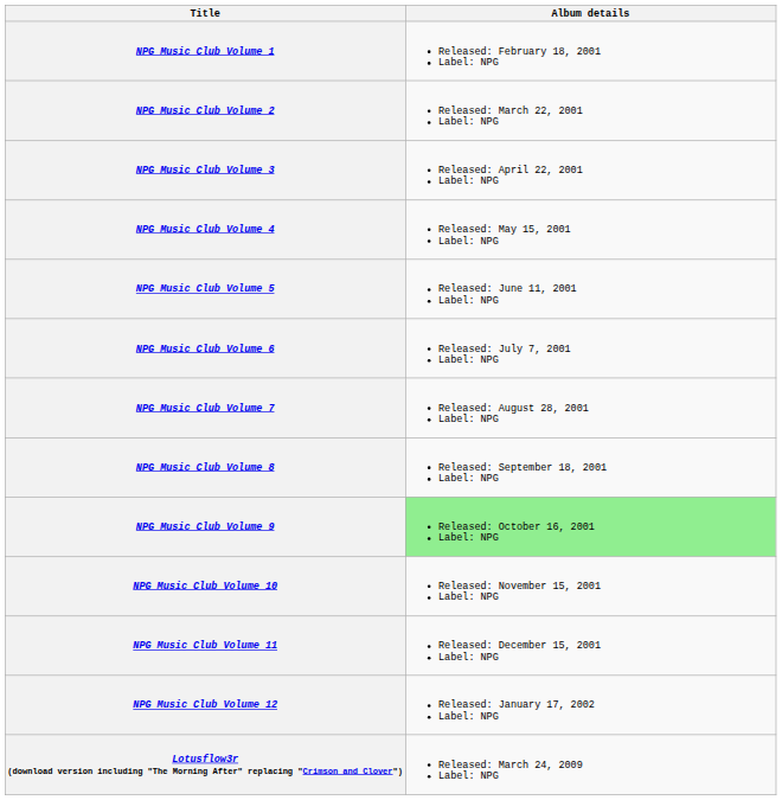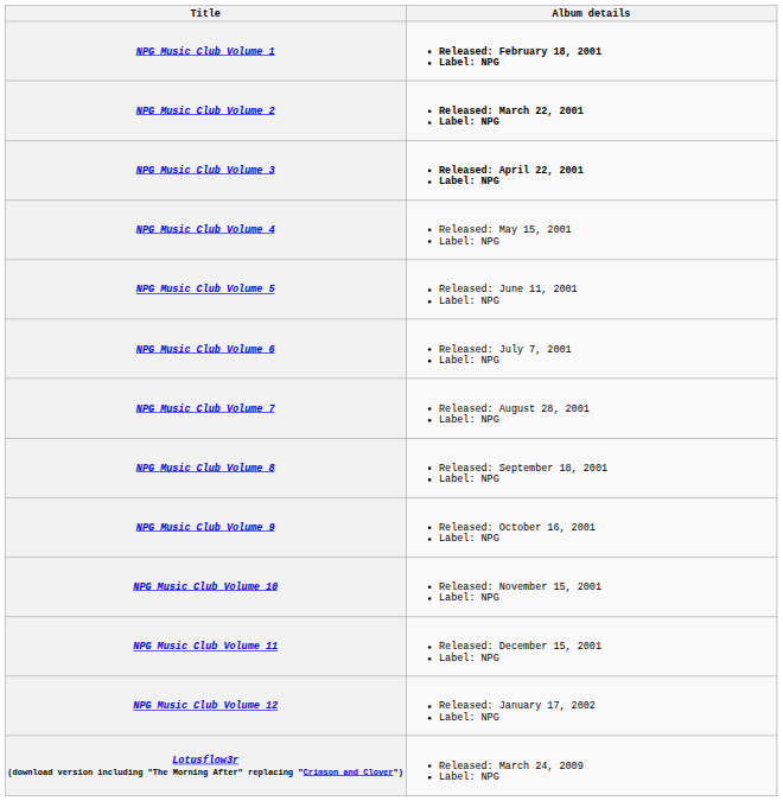NPG Music Club Volume 1 | Album details: normal -> bold
NPG Music Club Volume 2 | Album details: normal -> bold
NPG Music Club Volume 3 | Album details: normal -> bold
NPG Music Club Volume 9 | Album details: lightgreen background -> no background
